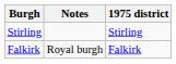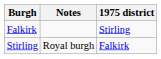row 2 | Burgh: Stirling -> Falkirk
row 3 | Burgh: Falkirk -> Stirling
